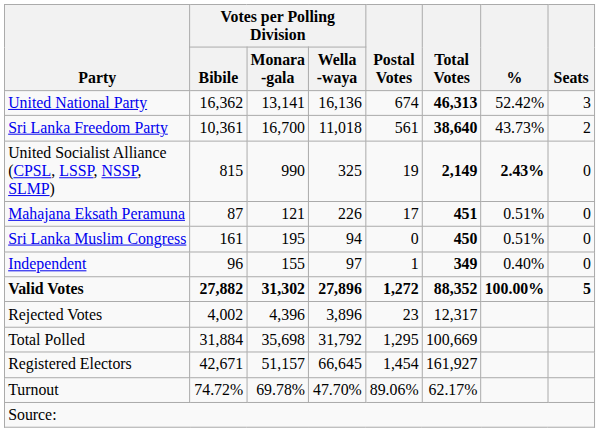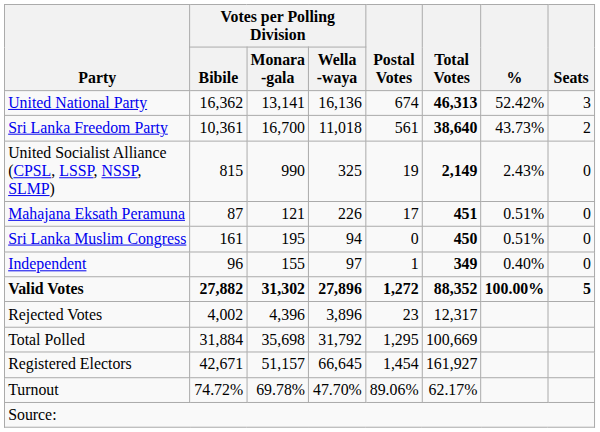United Socialist Alliance (CPSL, LSSP, NSSP, SLMP) | %: bold -> normal
